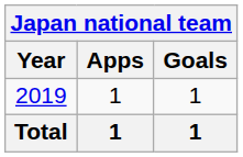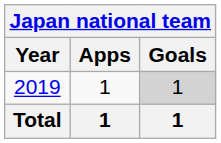2019 | Goals: no background -> lightgrey background
